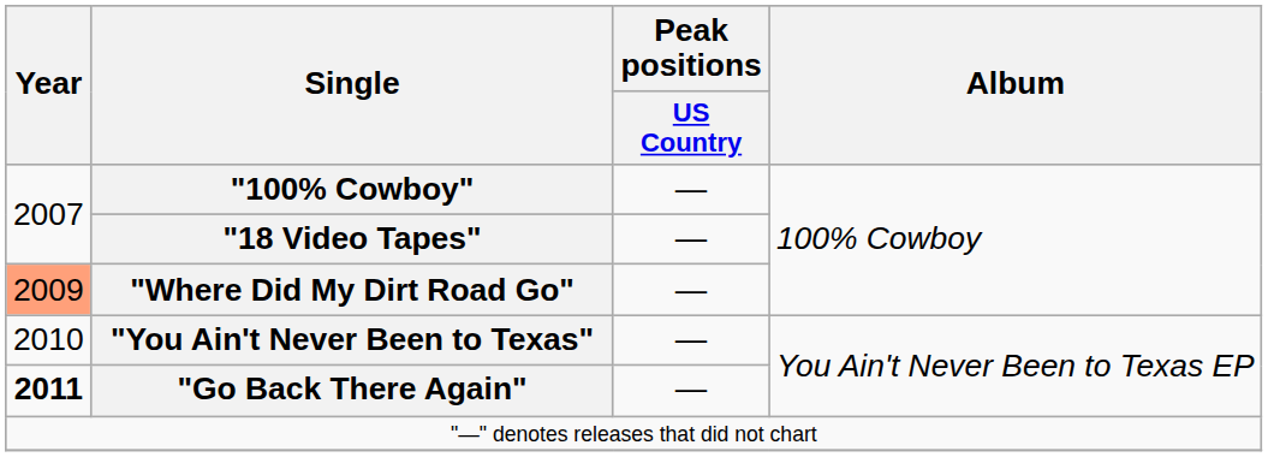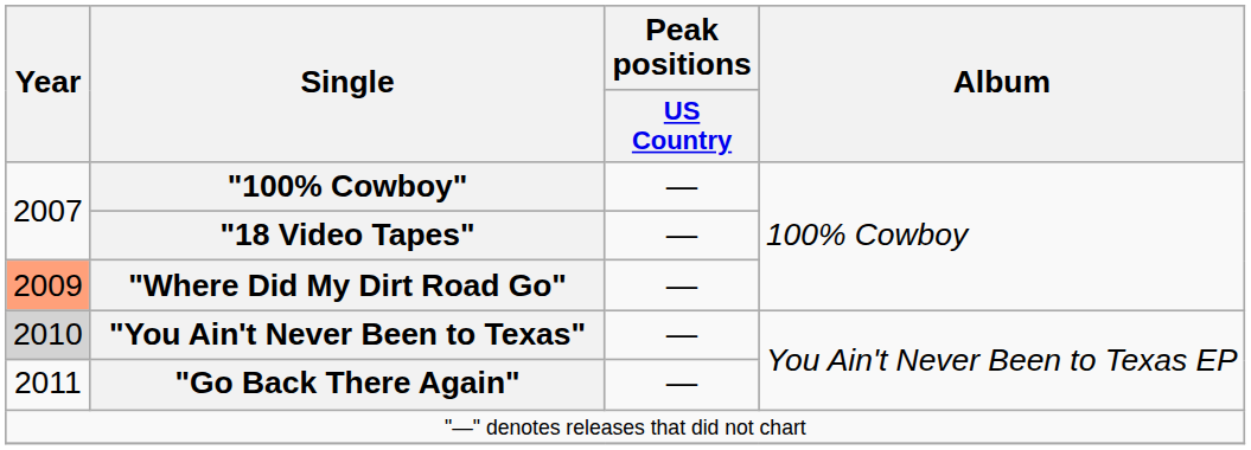"You Ain't Never Been to Texas" | Year: no background -> lightgrey background
"Go Back There Again" | Year: bold -> normal
